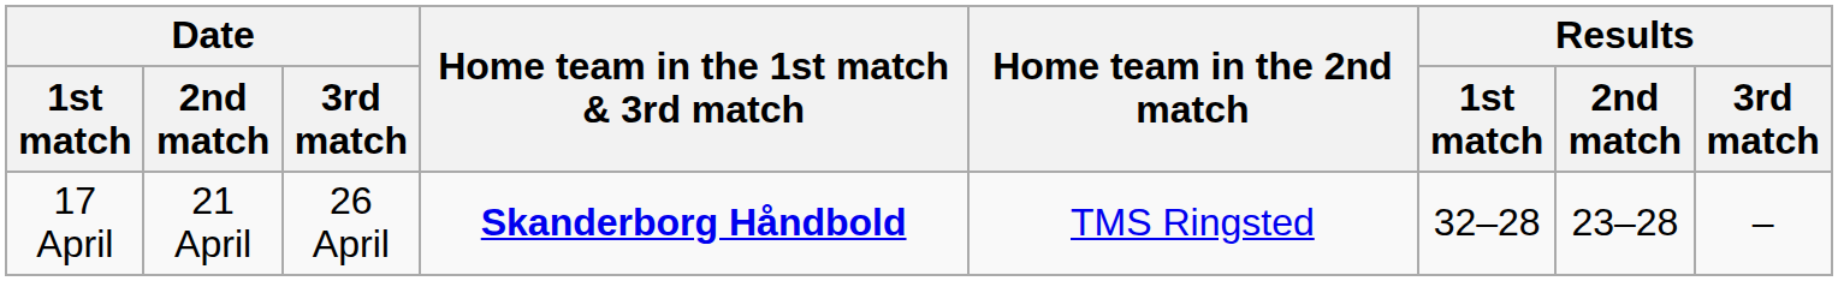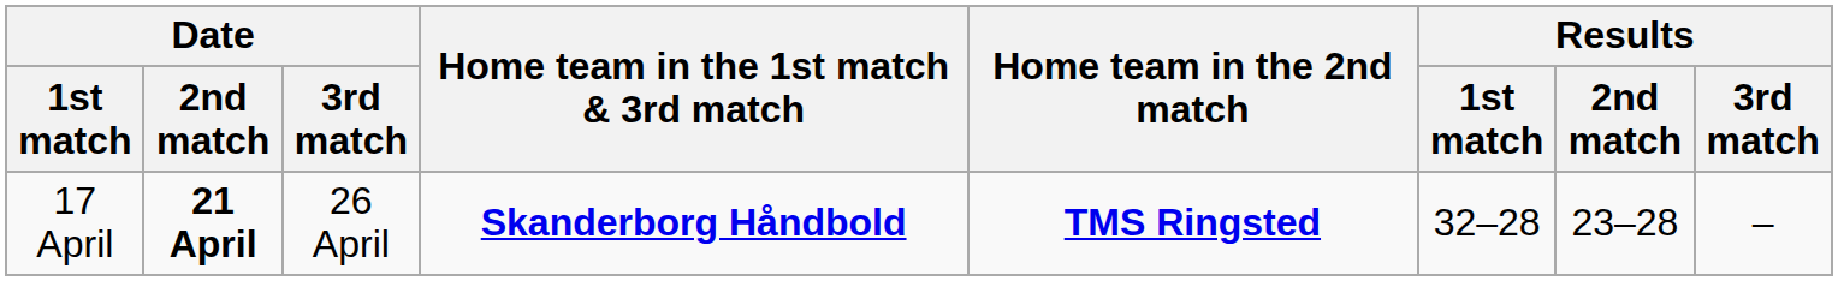17 April | Date / 2nd match: normal -> bold
17 April | Home team in the 2nd match: normal -> bold
